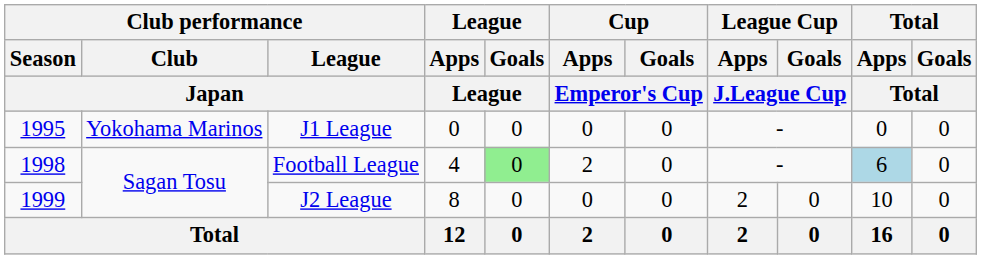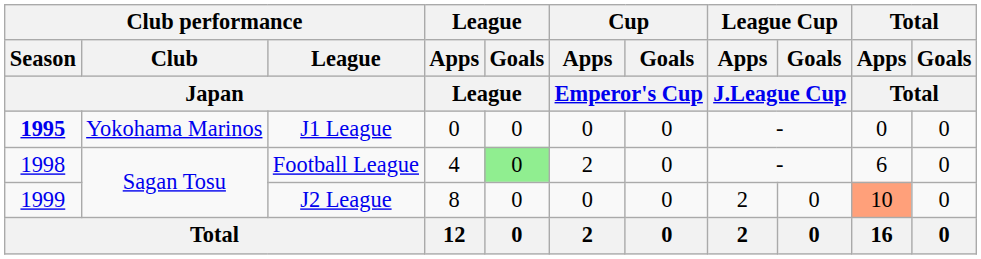J1 League | Club performance / Season / Japan: normal -> bold
Football League | Total / Apps / Total: lightblue background -> no background
J2 League | Total / Apps / Total: no background -> lightsalmon background
